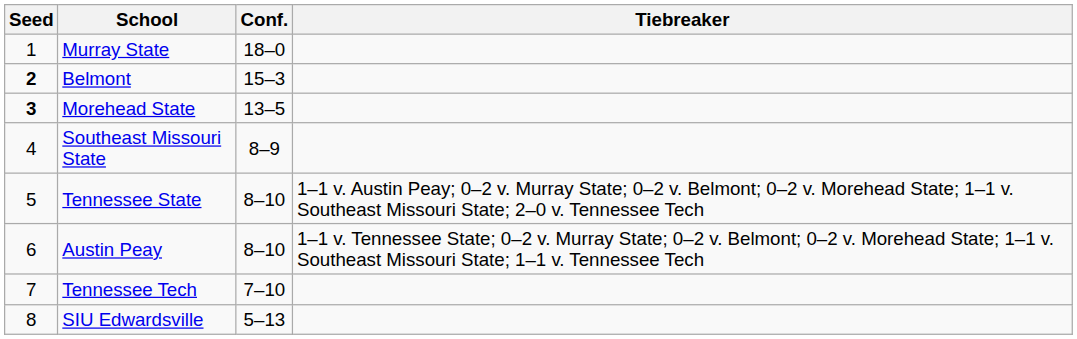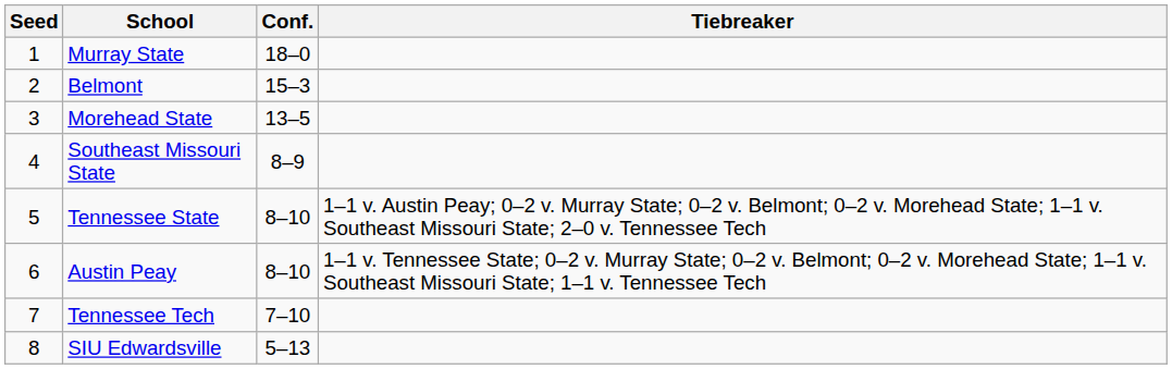Belmont | Seed: bold -> normal
Morehead State | Seed: bold -> normal
